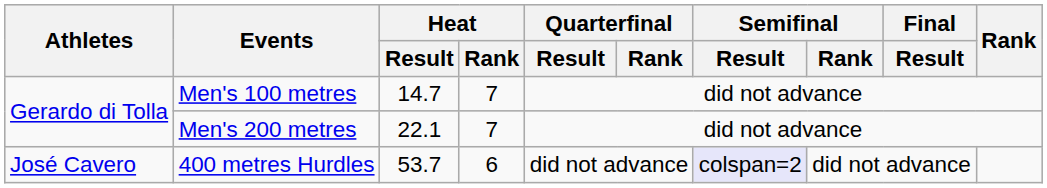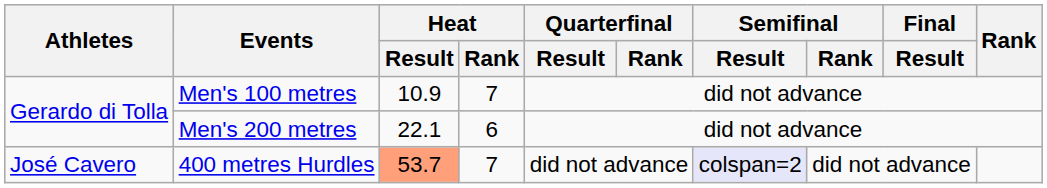Men's 100 metres | Heat / Result: 14.7 -> 10.9
Men's 200 metres | Heat / Rank: 7 -> 6
400 metres Hurdles | Heat / Result: no background -> lightsalmon background
400 metres Hurdles | Heat / Rank: 6 -> 7
